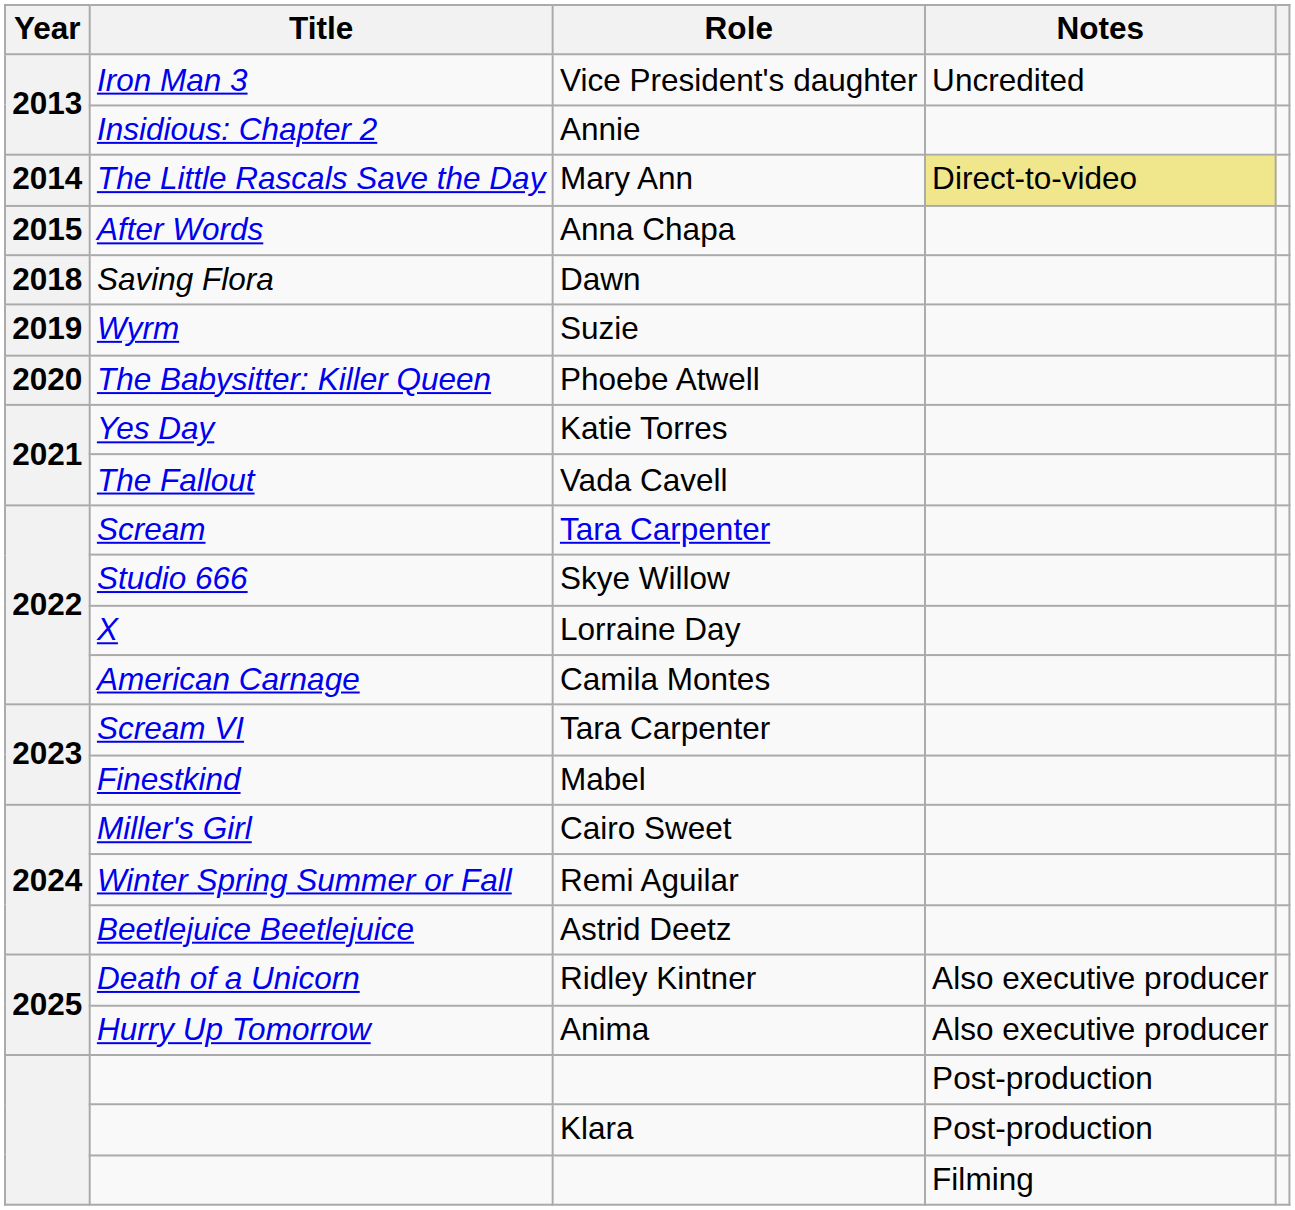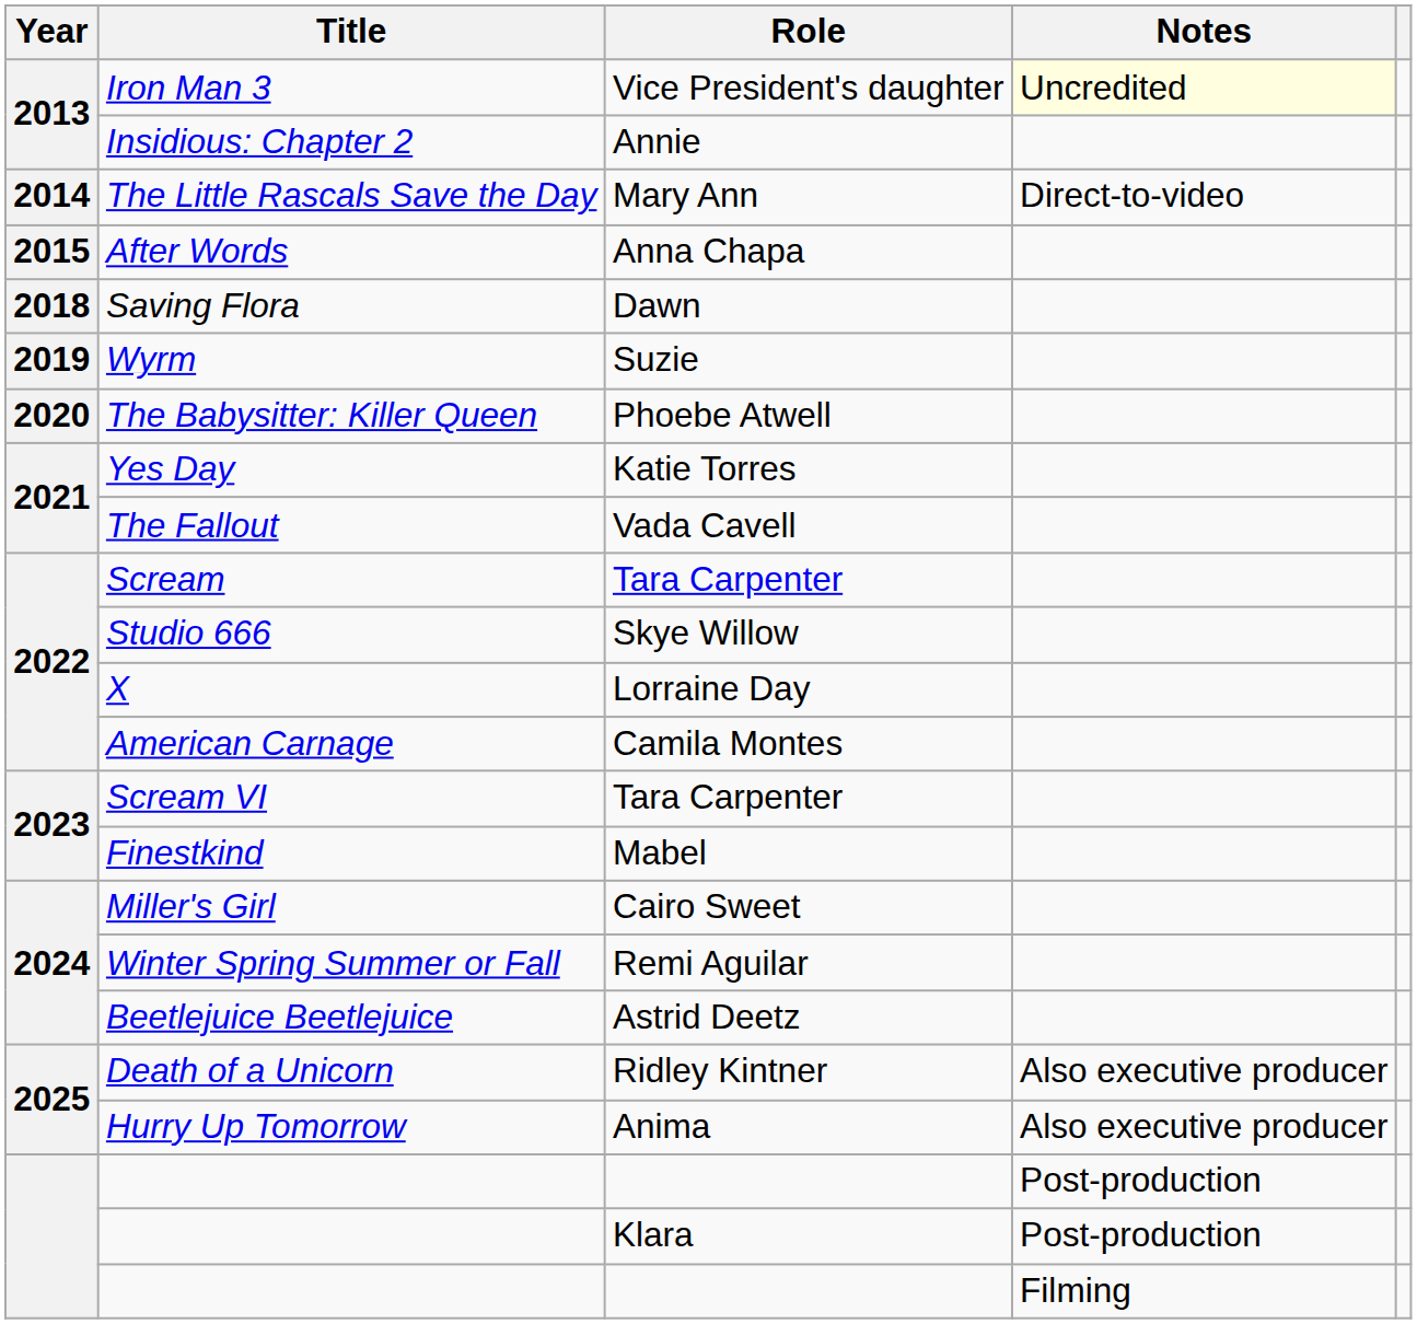Iron Man 3 | Notes: no background -> lightyellow background
The Little Rascals Save the Day | Notes: khaki background -> no background
